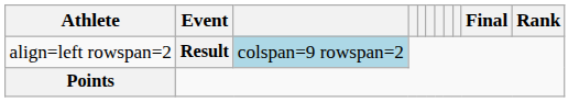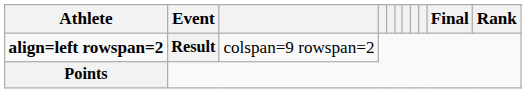Result | Athlete: normal -> bold
Result | column 3: lightblue background -> no background
